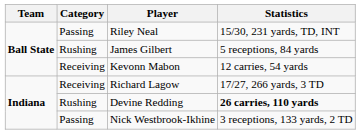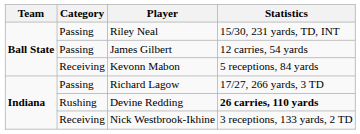James Gilbert | Category: Rushing -> Passing
James Gilbert | Statistics: 5 receptions, 84 yards -> 12 carries, 54 yards
Kevonn Mabon | Statistics: 12 carries, 54 yards -> 5 receptions, 84 yards
Richard Lagow | Category: Receiving -> Passing
Nick Westbrook-Ikhine | Category: Passing -> Receiving
